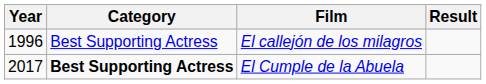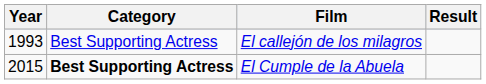El callejón de los milagros | Year: 1996 -> 1993
El Cumple de la Abuela | Year: 2017 -> 2015
